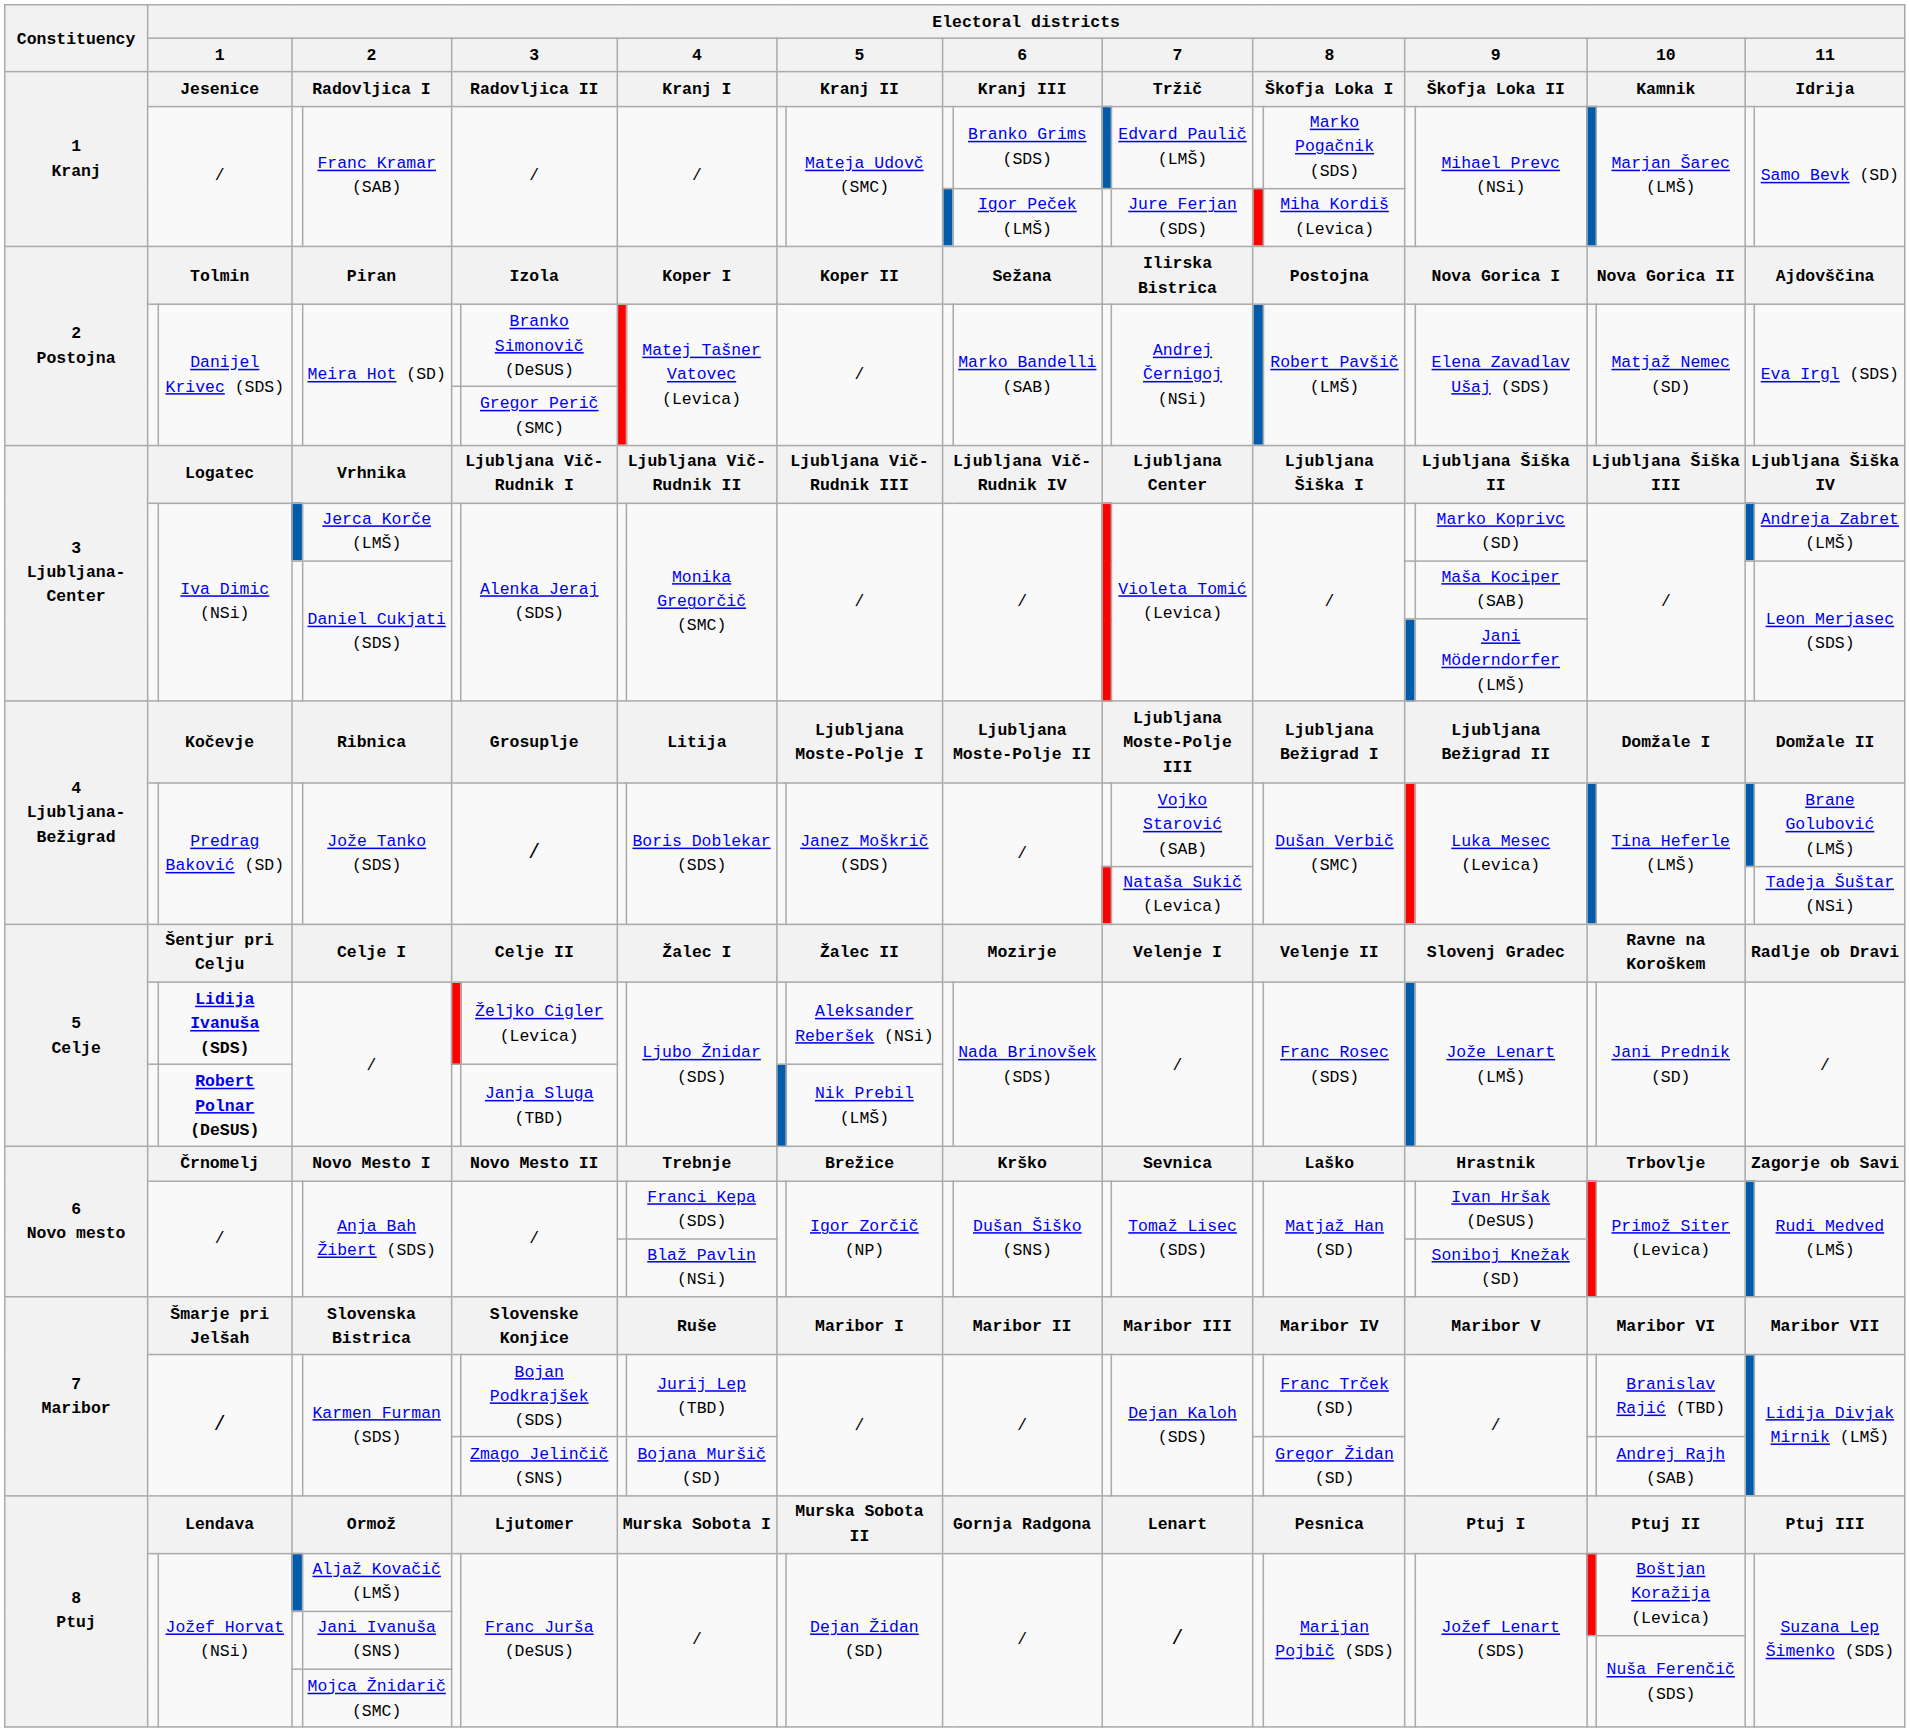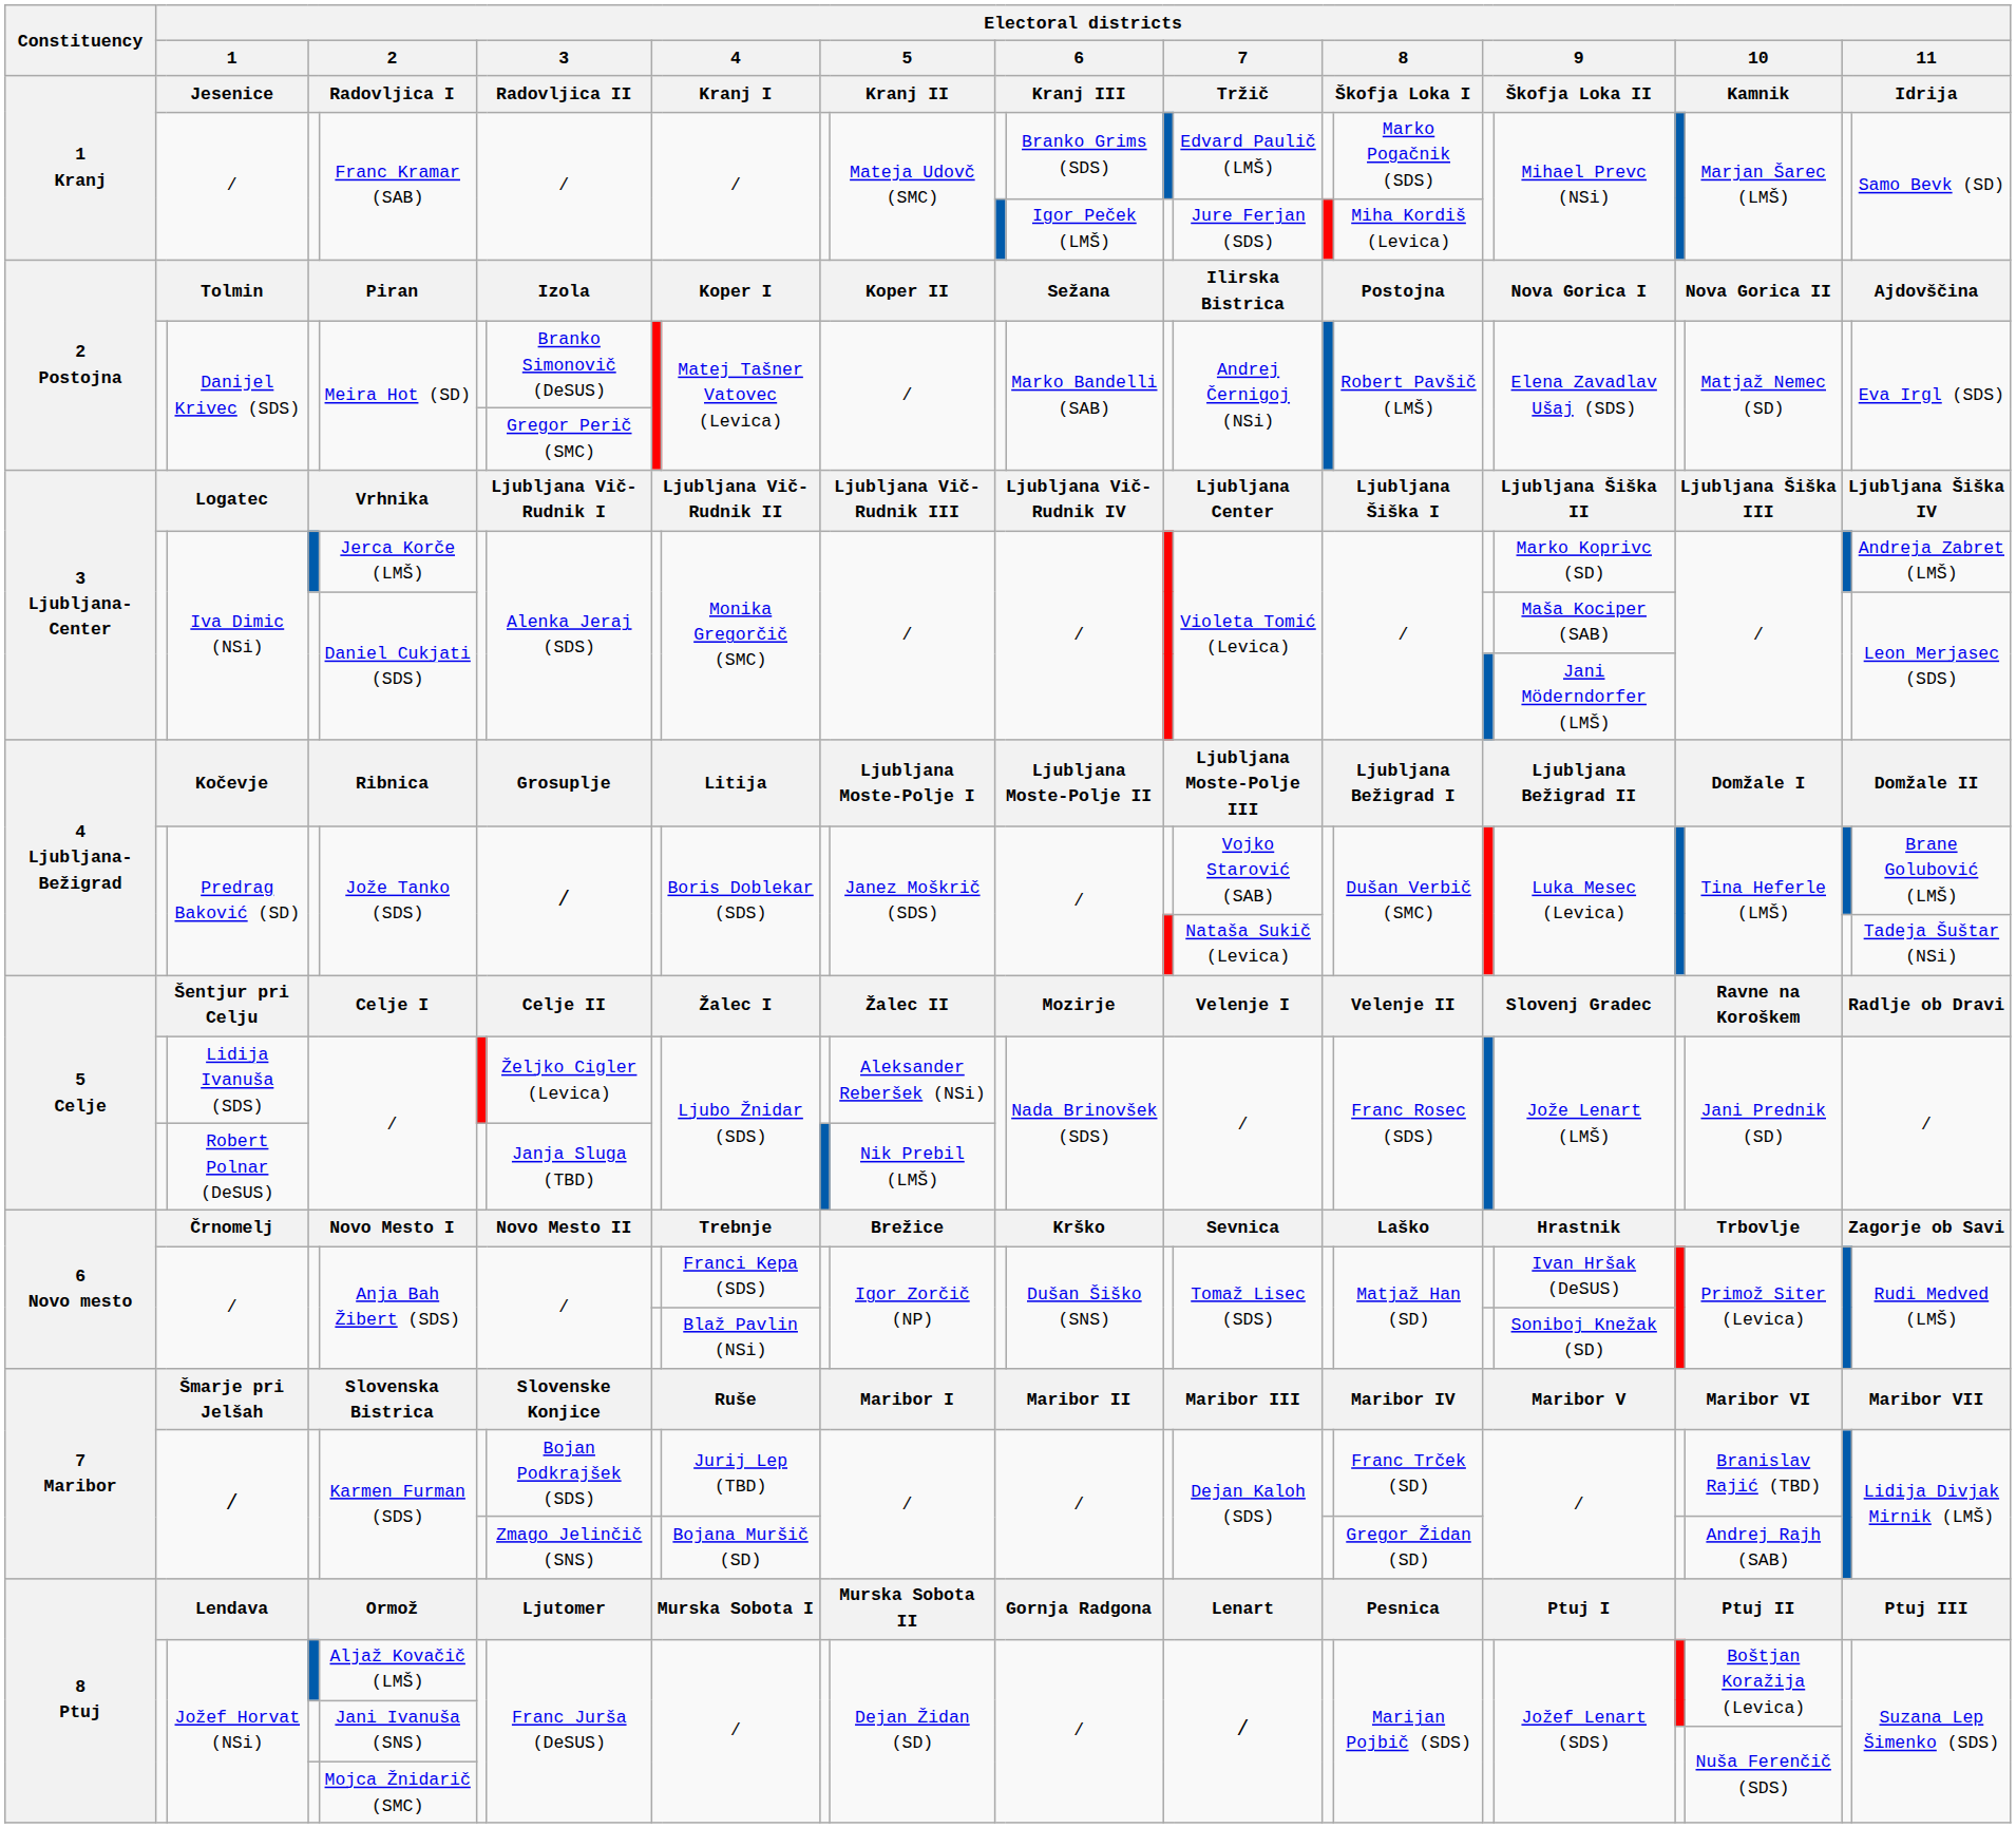5 Celje / Lidija Ivanuša (SDS) | column 3: bold -> normal
5 Celje / Robert Polnar (DeSUS) | column 3: bold -> normal
